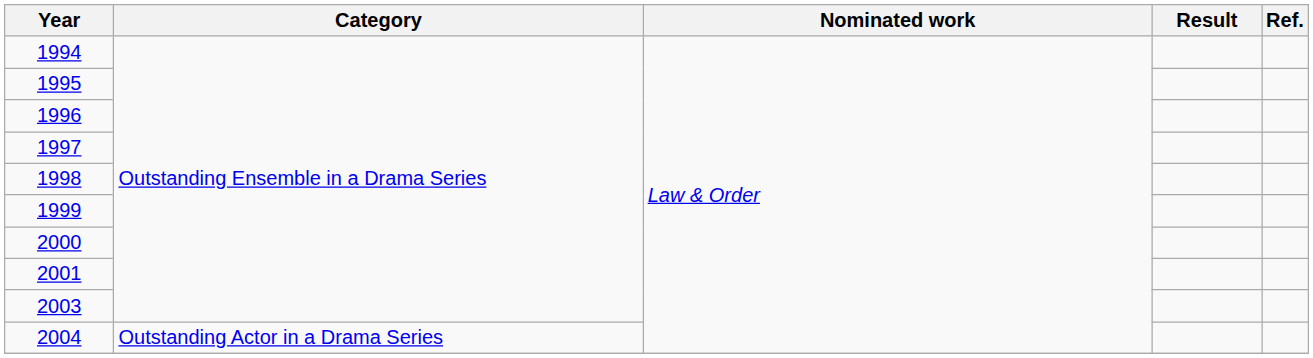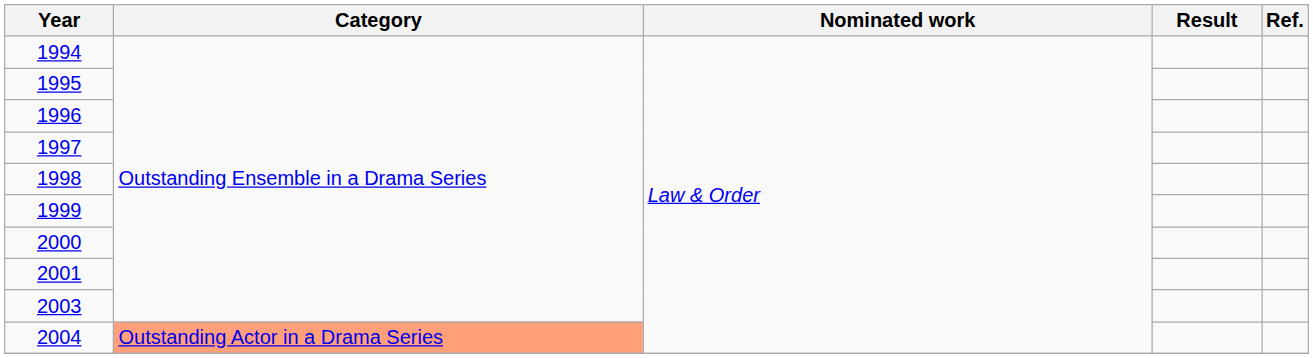2004 | Category: no background -> lightsalmon background
